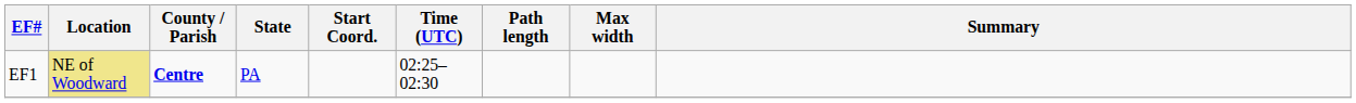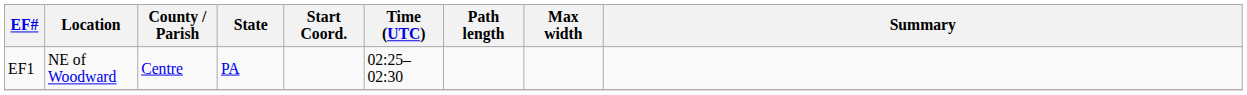EF1 | Location: khaki background -> no background
EF1 | County / Parish: bold -> normal
